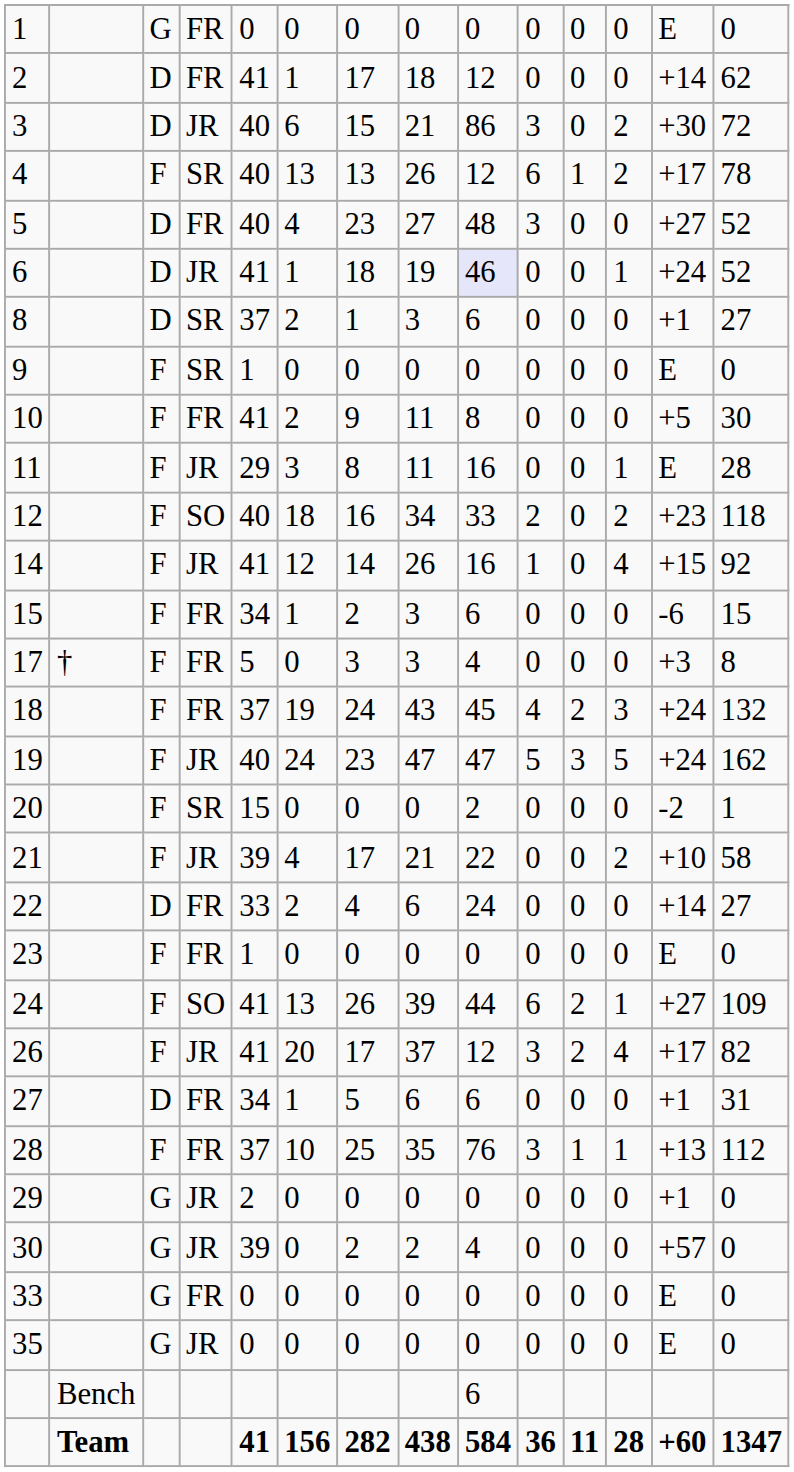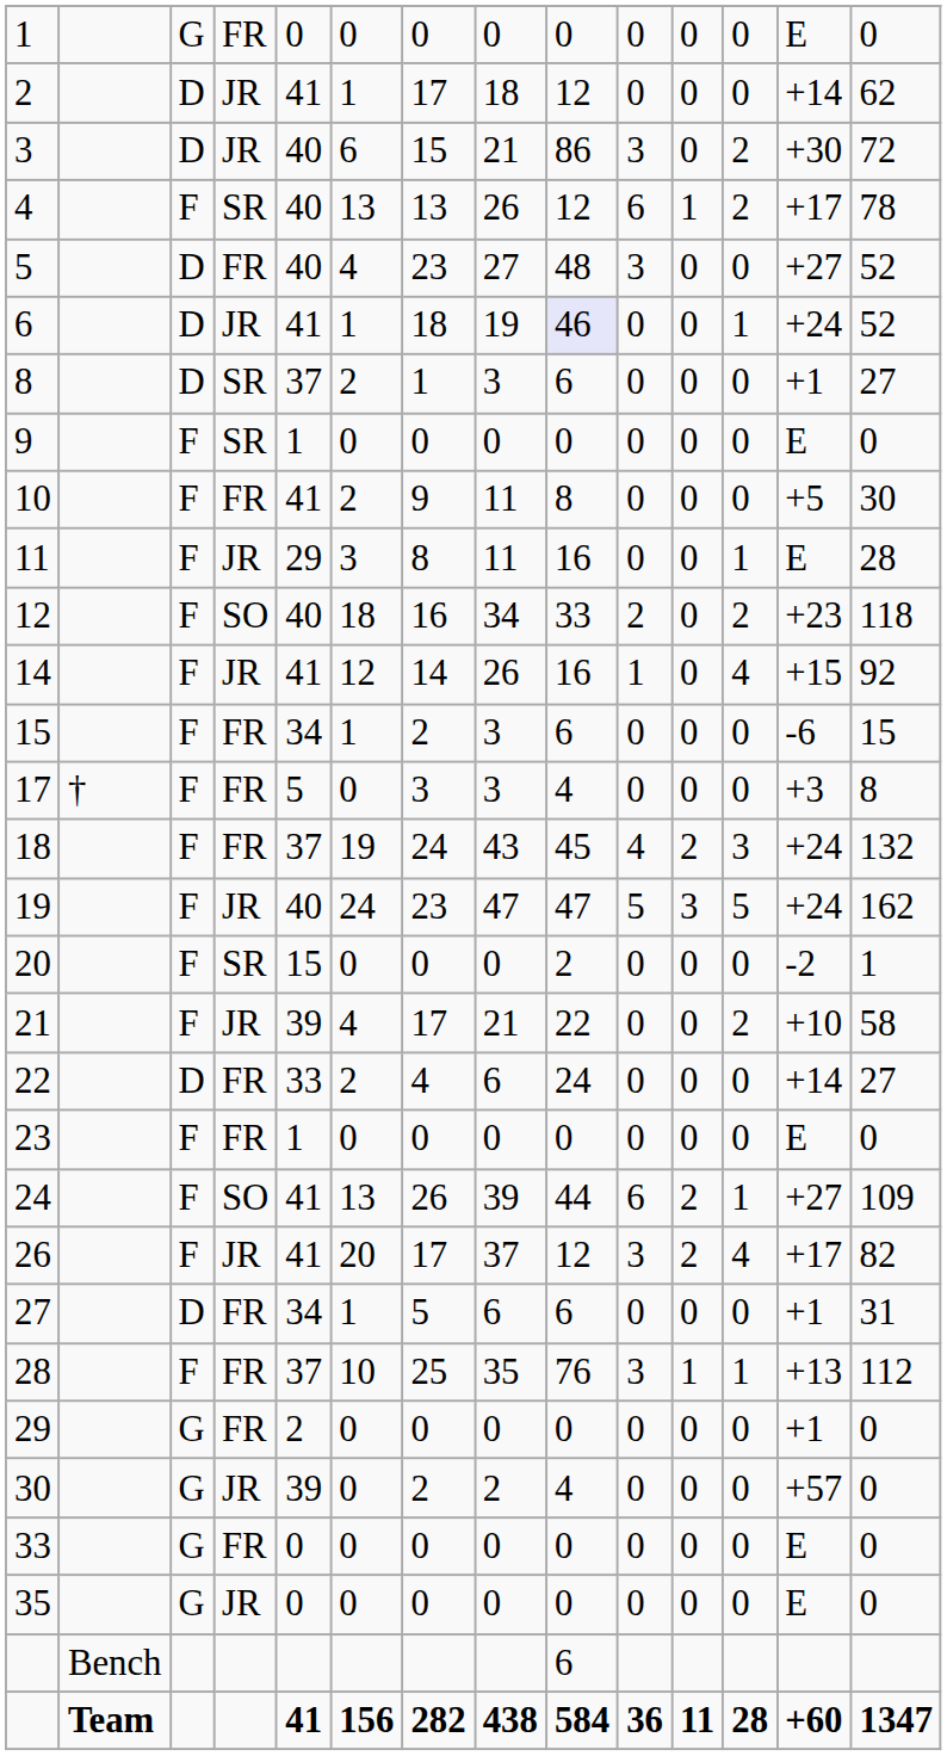row 2 | column 4: FR -> JR
row 25 | column 4: JR -> FR
